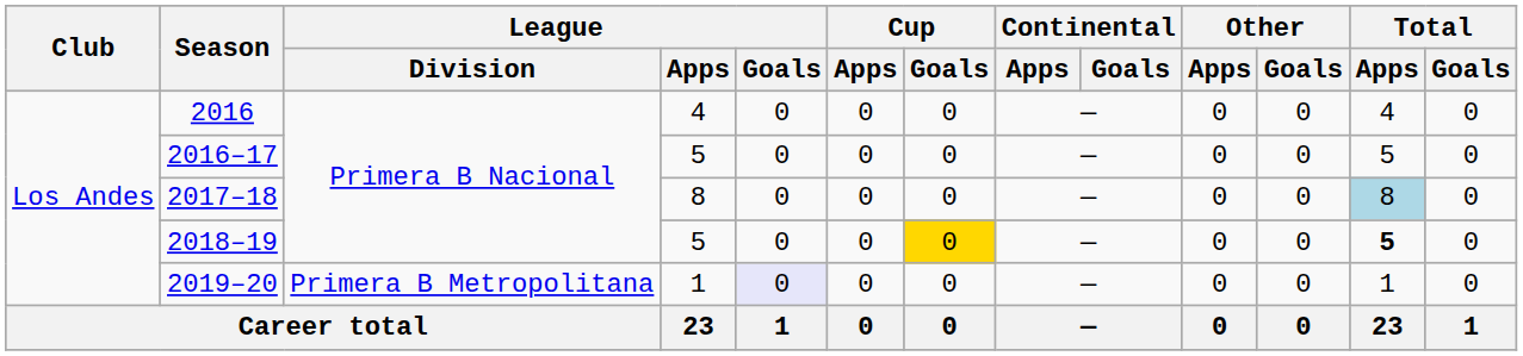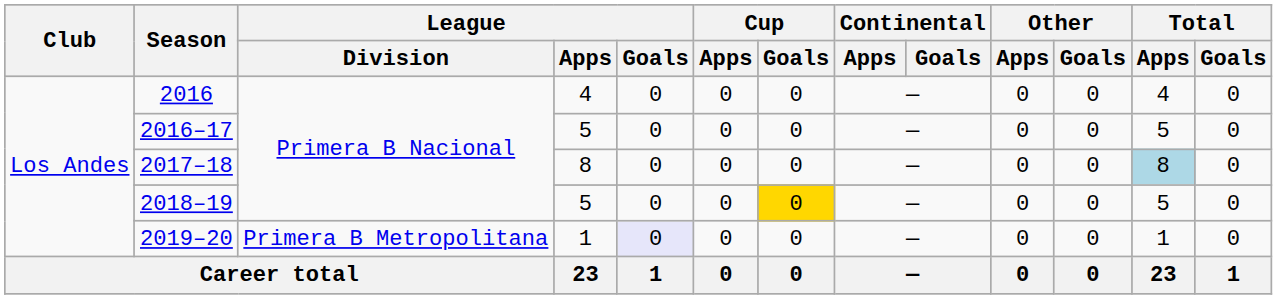2018–19 | Total / Apps: bold -> normal
